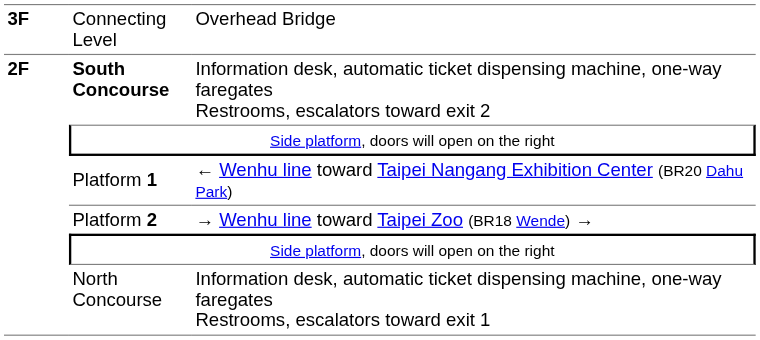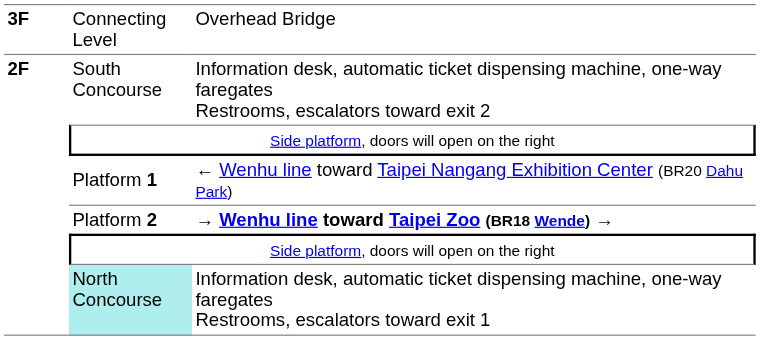South Concourse | column 2: bold -> normal
Platform 2 | column 3: normal -> bold
North Concourse | column 2: no background -> paleturquoise background
